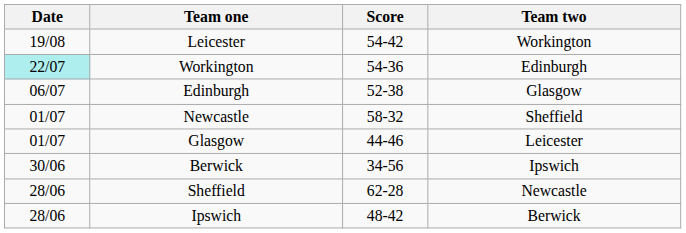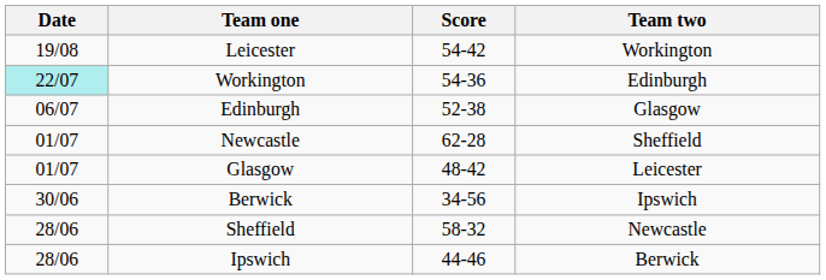row 5 | Score: 58-32 -> 62-28
row 6 | Score: 44-46 -> 48-42
row 8 | Score: 62-28 -> 58-32
row 9 | Score: 48-42 -> 44-46
